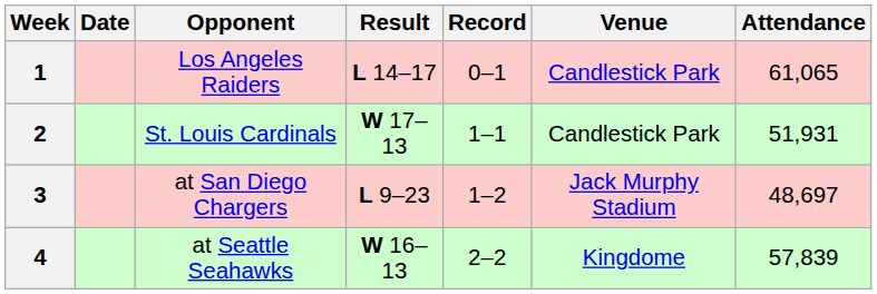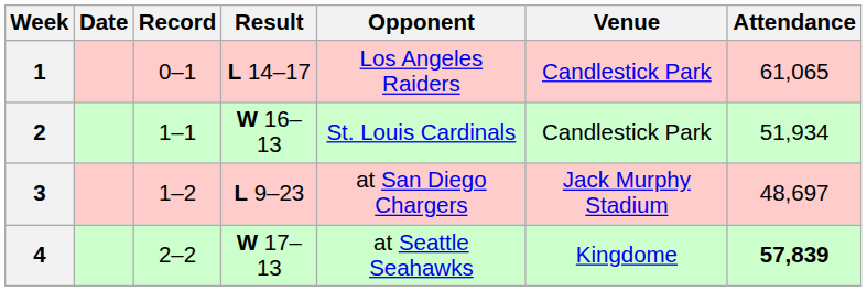columns swapped: Opponent <-> Record
2 | Result: W 17–13 -> W 16–13
2 | Attendance: 51,931 -> 51,934
4 | Result: W 16–13 -> W 17–13
4 | Attendance: normal -> bold
